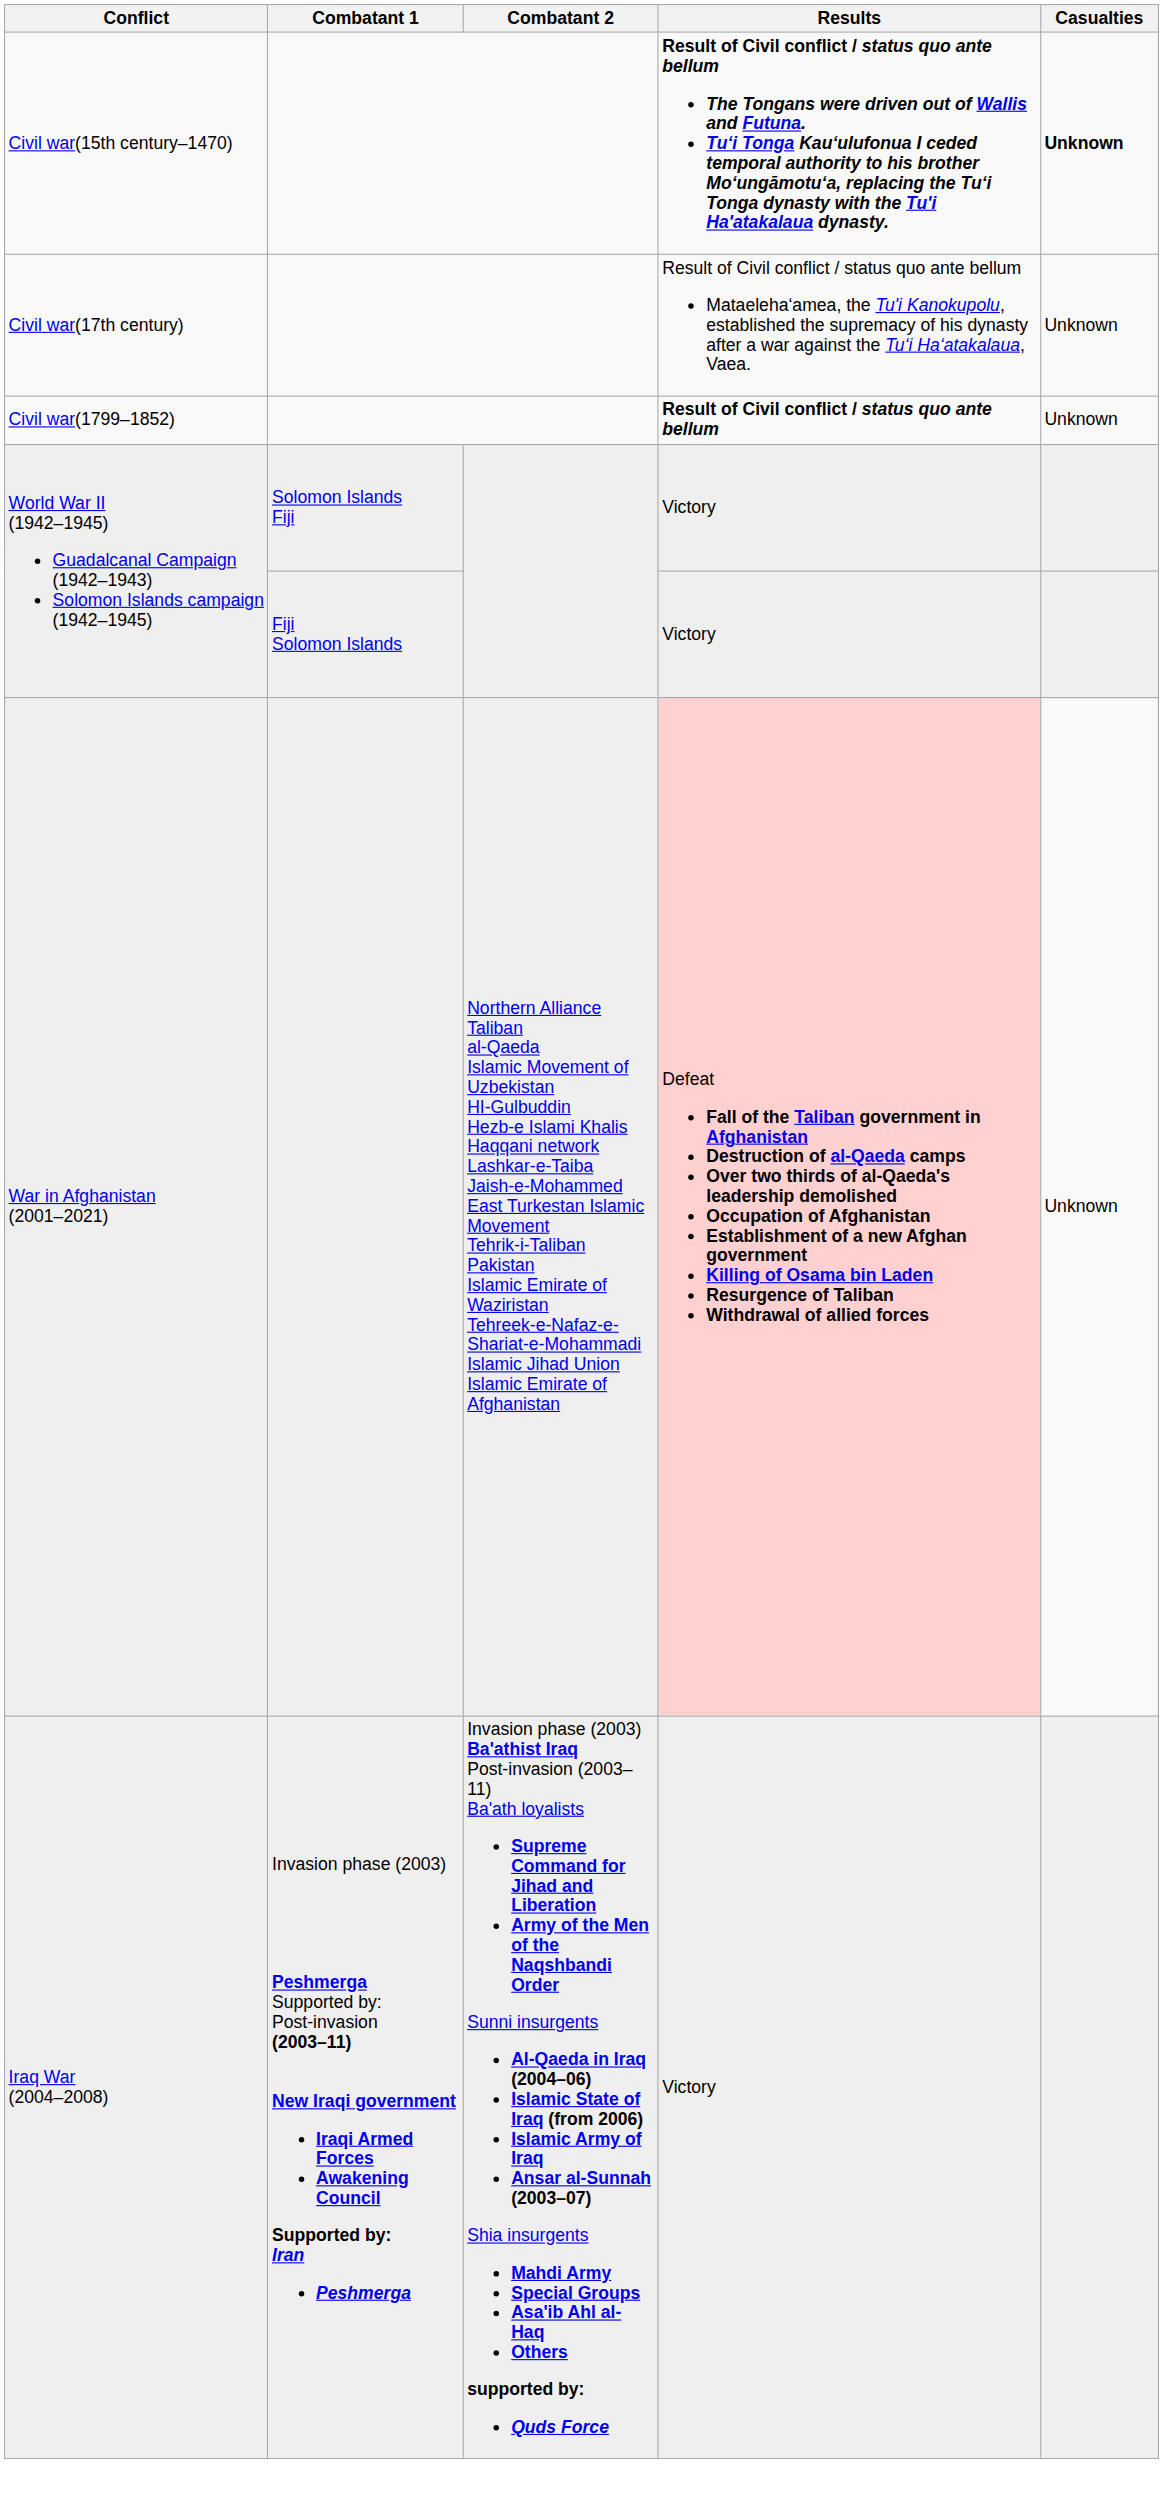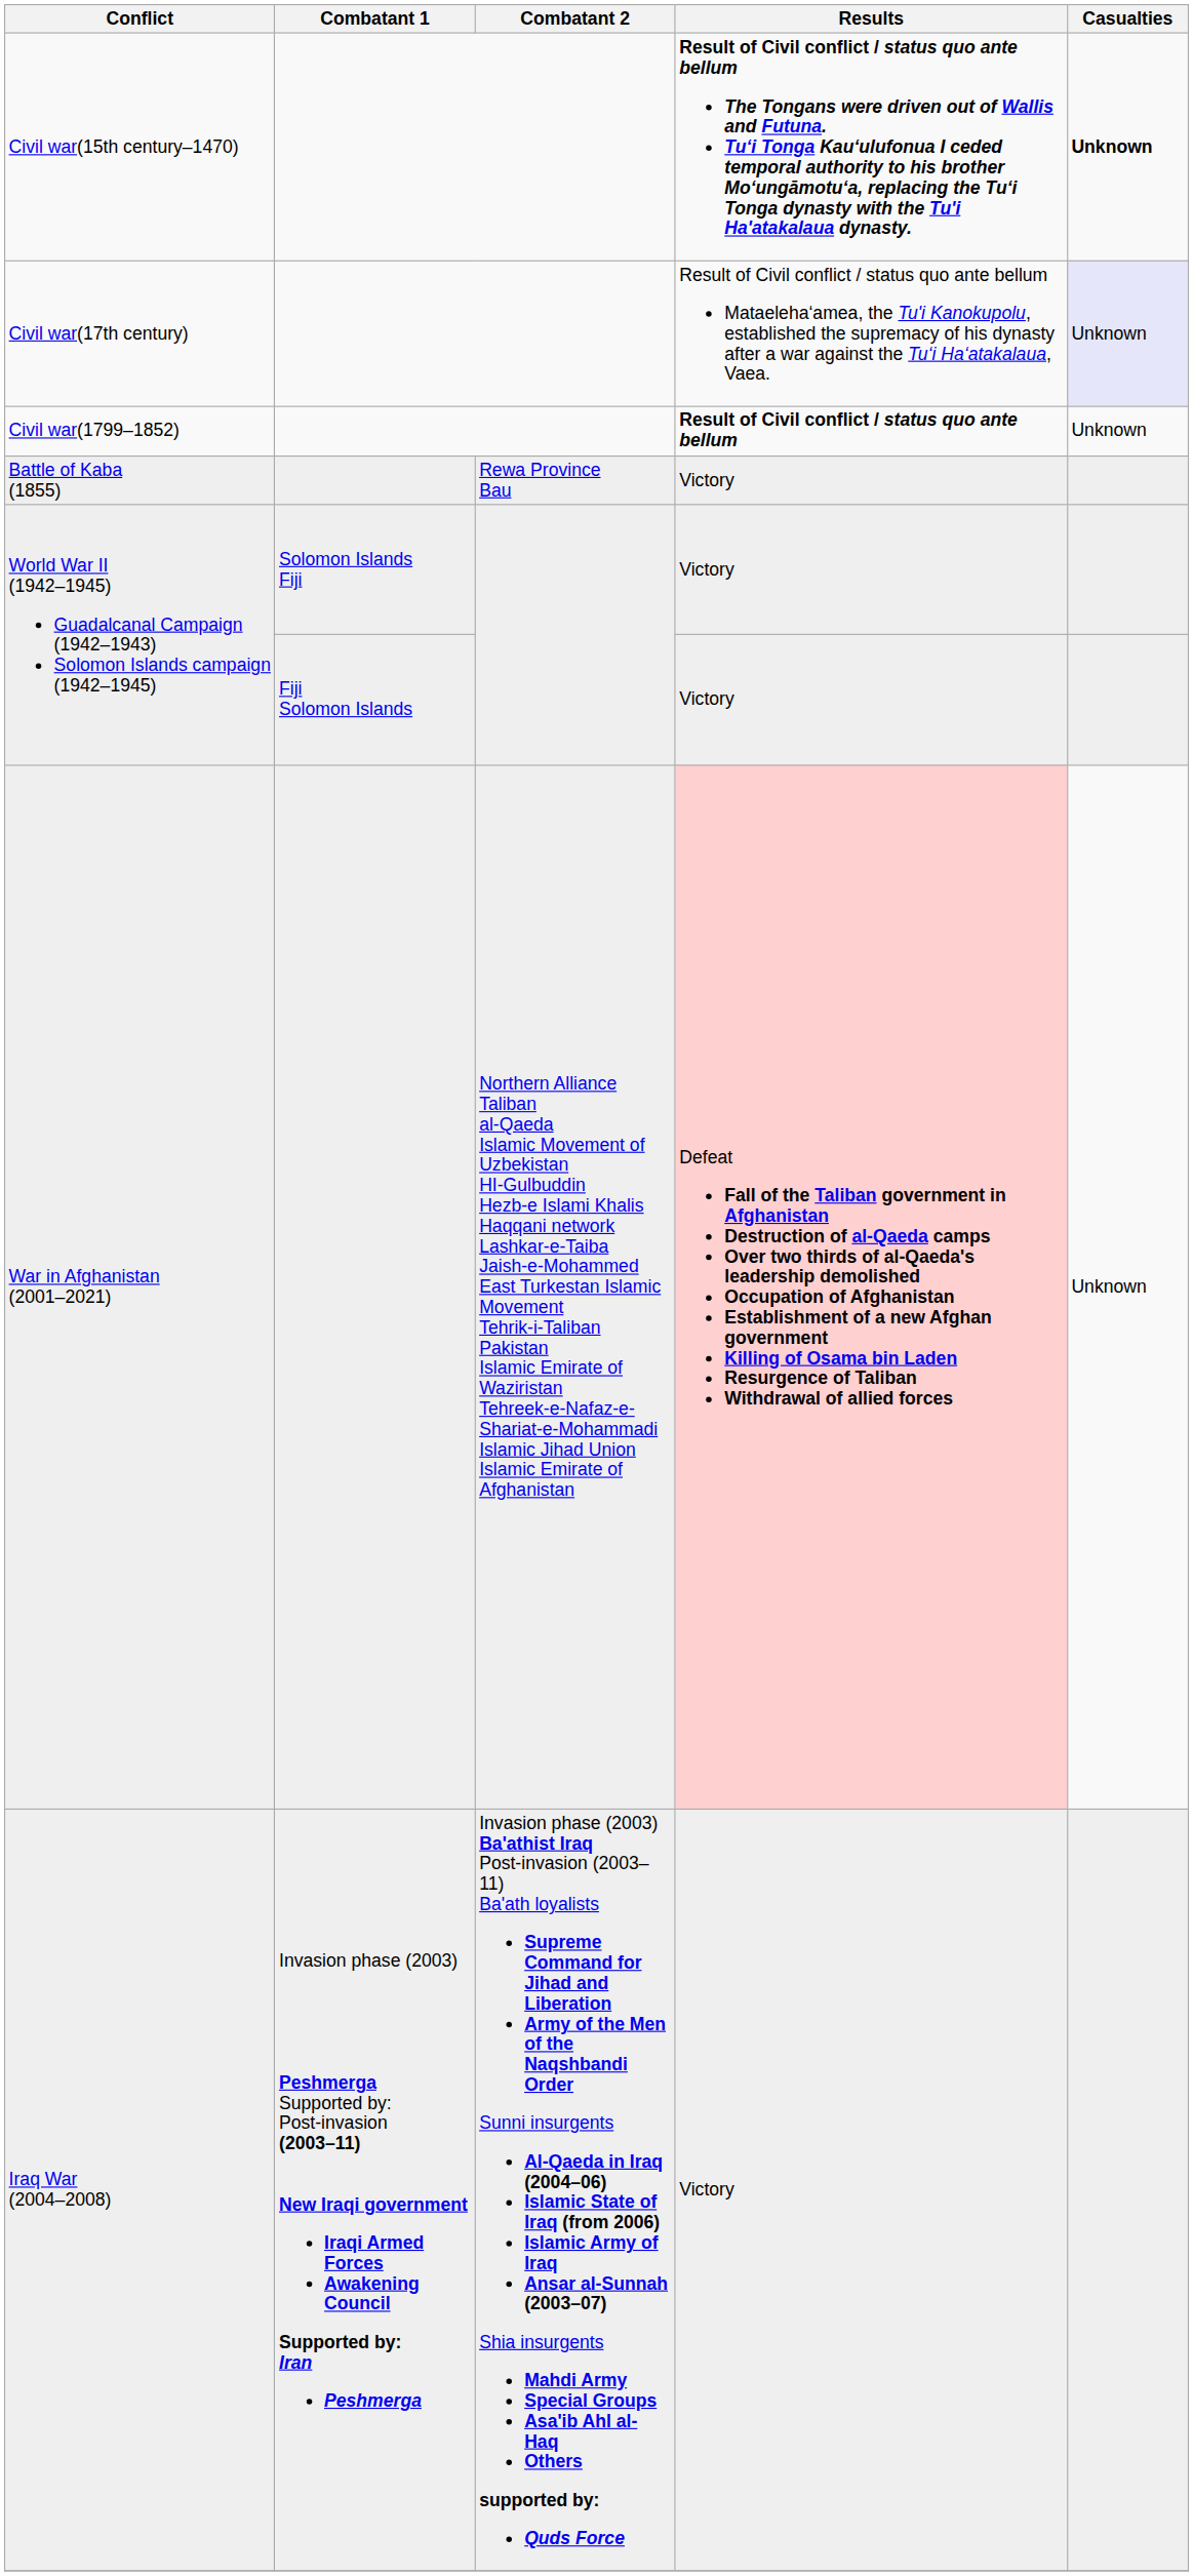Civil war(17th century) | Casualties: no background -> lavender background
+ row: Battle of Kaba (1855) | Rewa Province Bau | Victory
